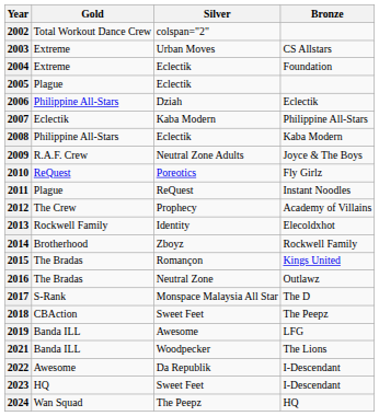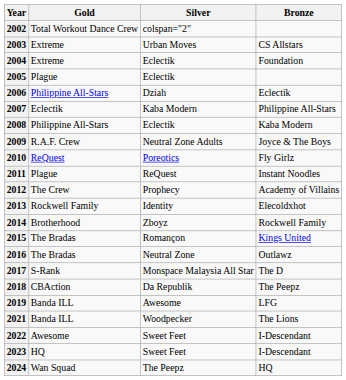2018 | Silver: Sweet Feet -> Da Republik
2022 | Silver: Da Republik -> Sweet Feet
